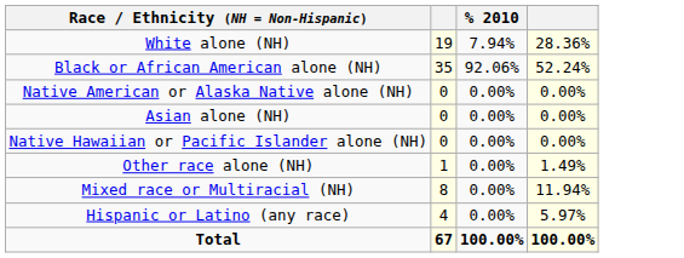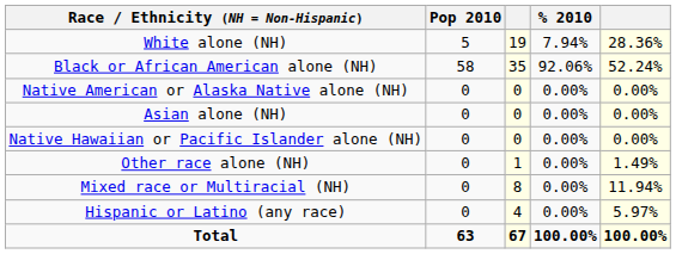+ column: Pop 2010 | 5 | 58 | 0 | 0 | 0 | 0 | 0 | 0 | 63
